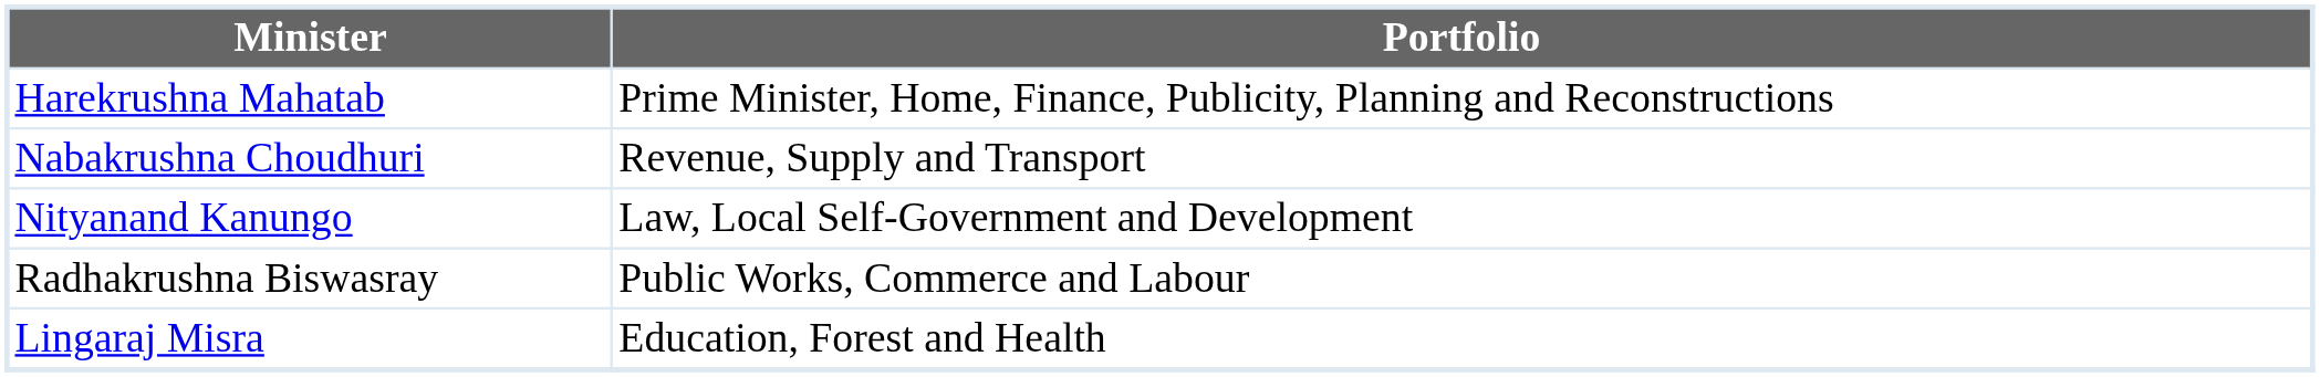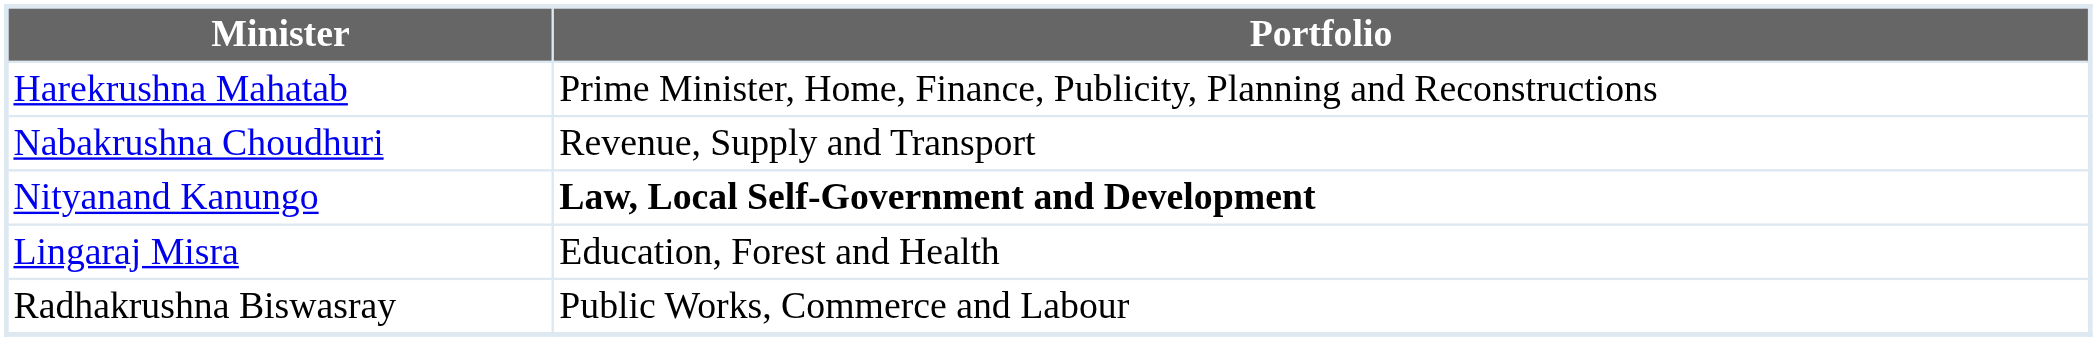Nityanand Kanungo | Portfolio: normal -> bold
rows swapped: Lingaraj Misra <-> Radhakrushna Biswasray
